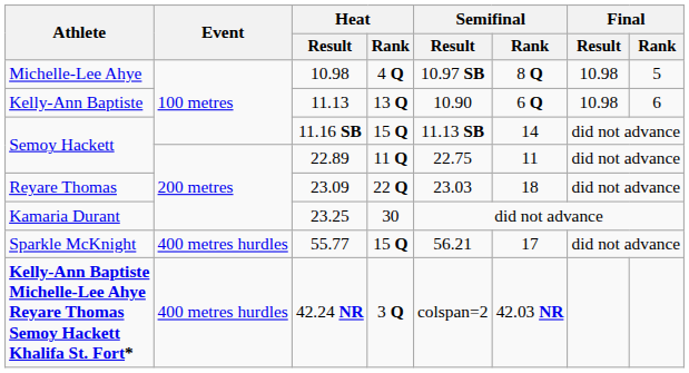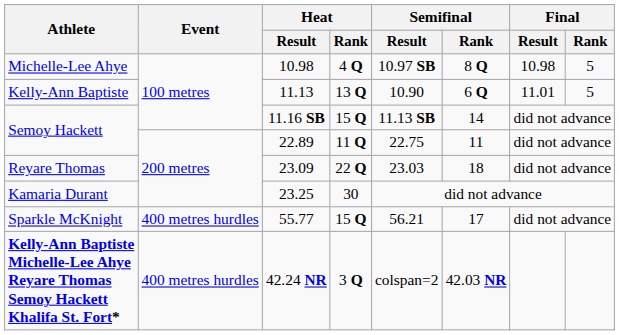11.13 | Final / Result: 10.98 -> 11.01
11.13 | Final / Rank: 6 -> 5
